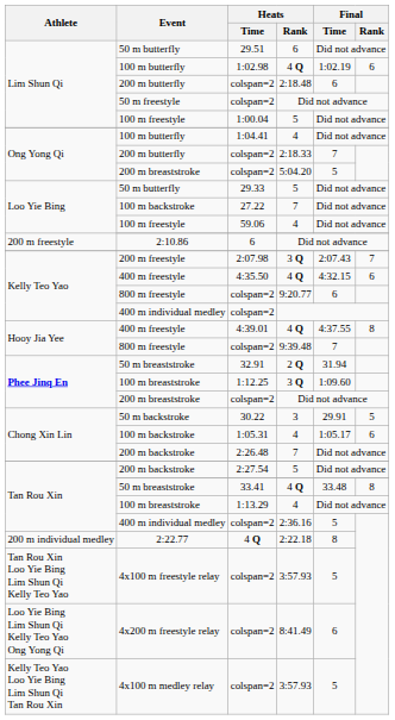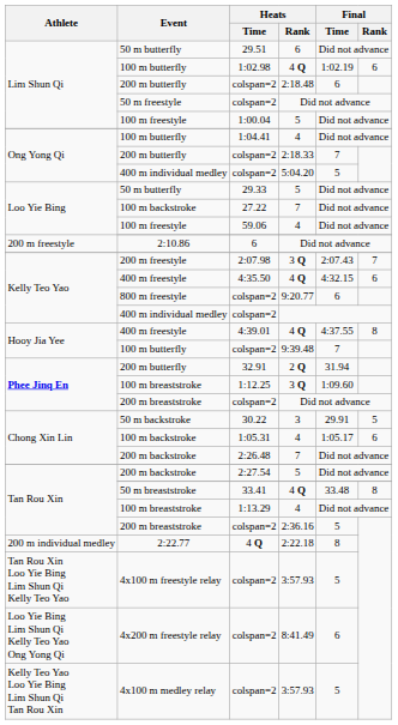colspan=2 / 5:04.20 | Event: 200 m breaststroke -> 400 m individual medley
colspan=2 / 9:39.48 | Event: 800 m freestyle -> 100 m butterfly
32.91 | Event: 50 m breaststroke -> 200 m butterfly
colspan=2 / 2:36.16 | Event: 400 m individual medley -> 200 m breaststroke
